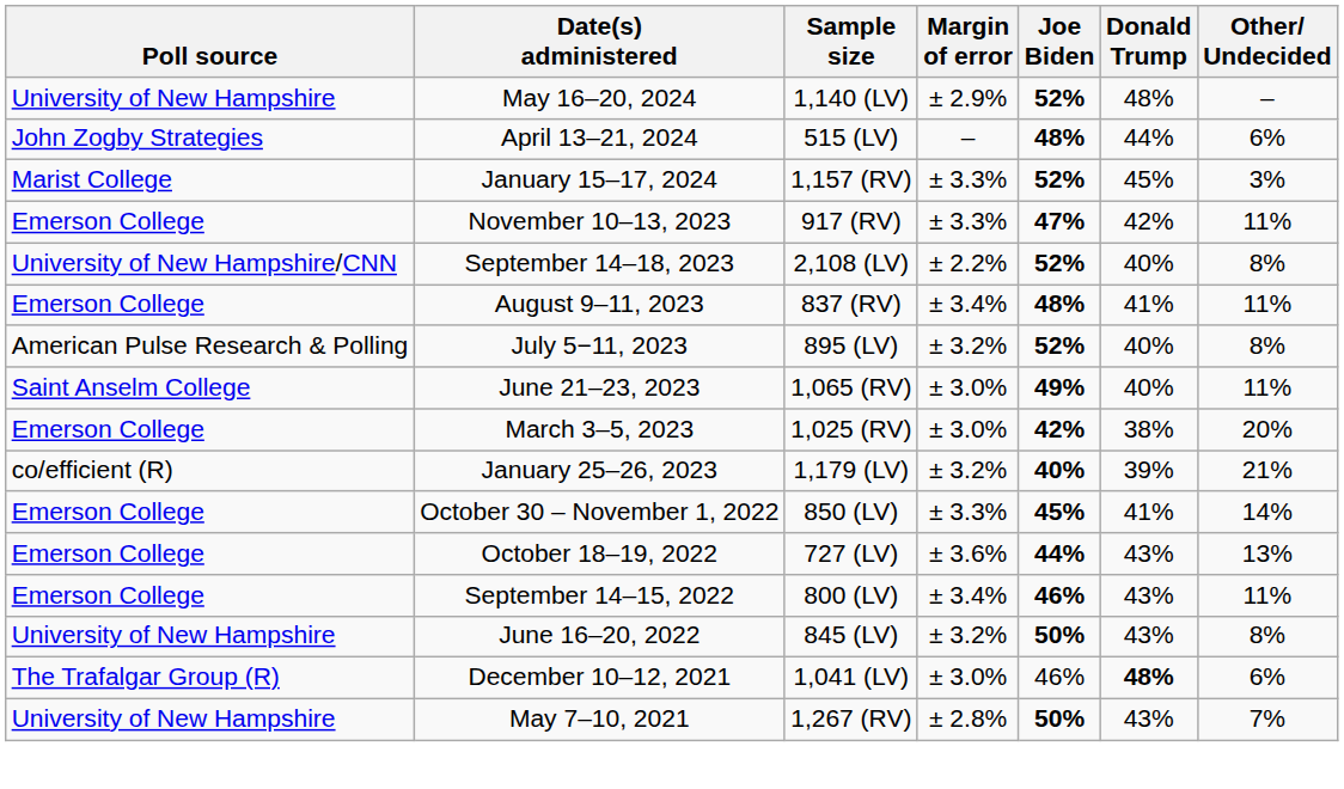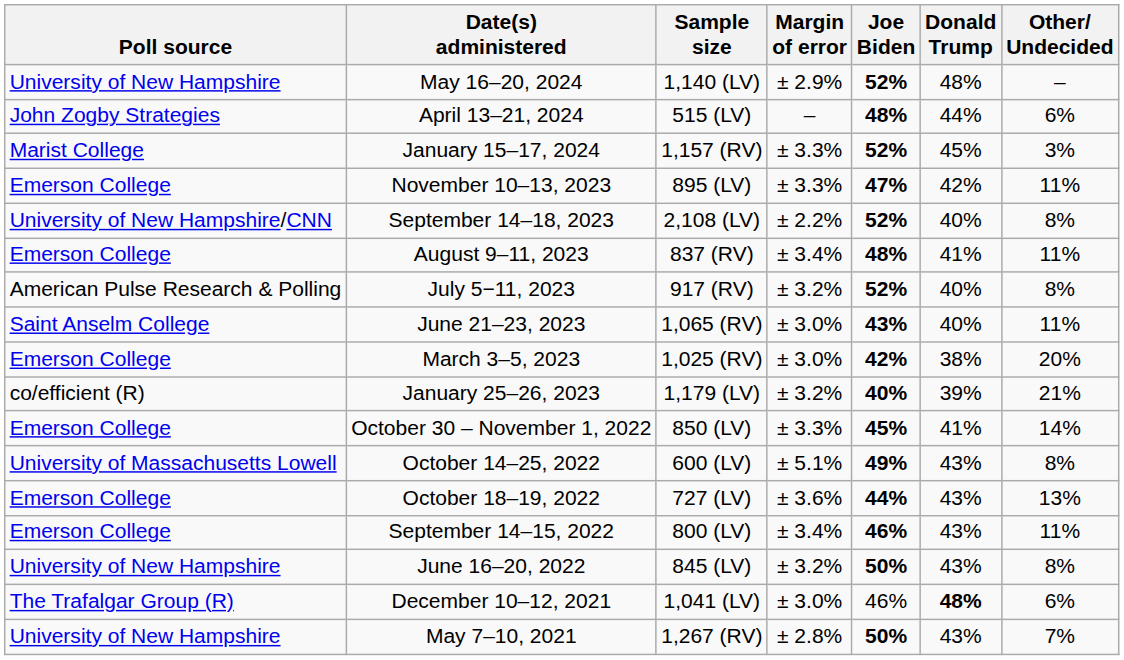November 10–13, 2023 | Sample size: 917 (RV) -> 895 (LV)
July 5−11, 2023 | Sample size: 895 (LV) -> 917 (RV)
June 21–23, 2023 | Joe Biden: 49% -> 43%
+ row: University of Massachusetts Lowell | October 14–25, 2022 | 600 (LV) | ± 5.1% | 49% | 43% | 8%
